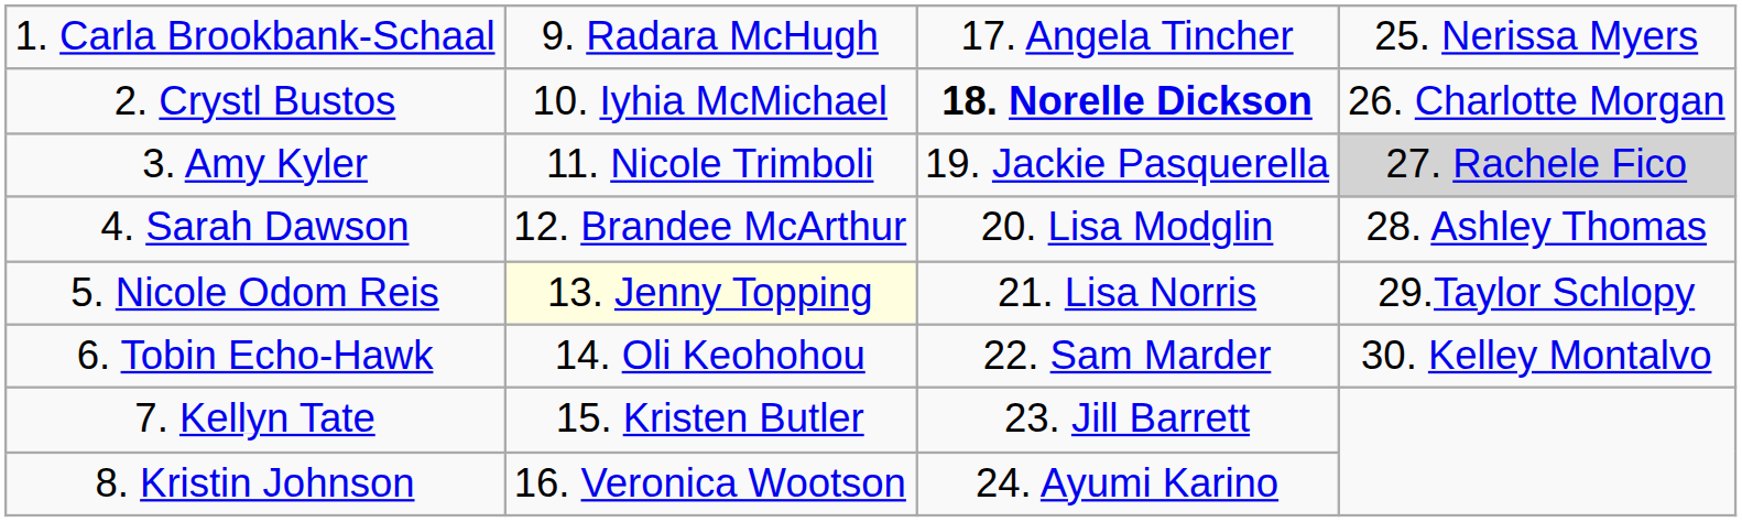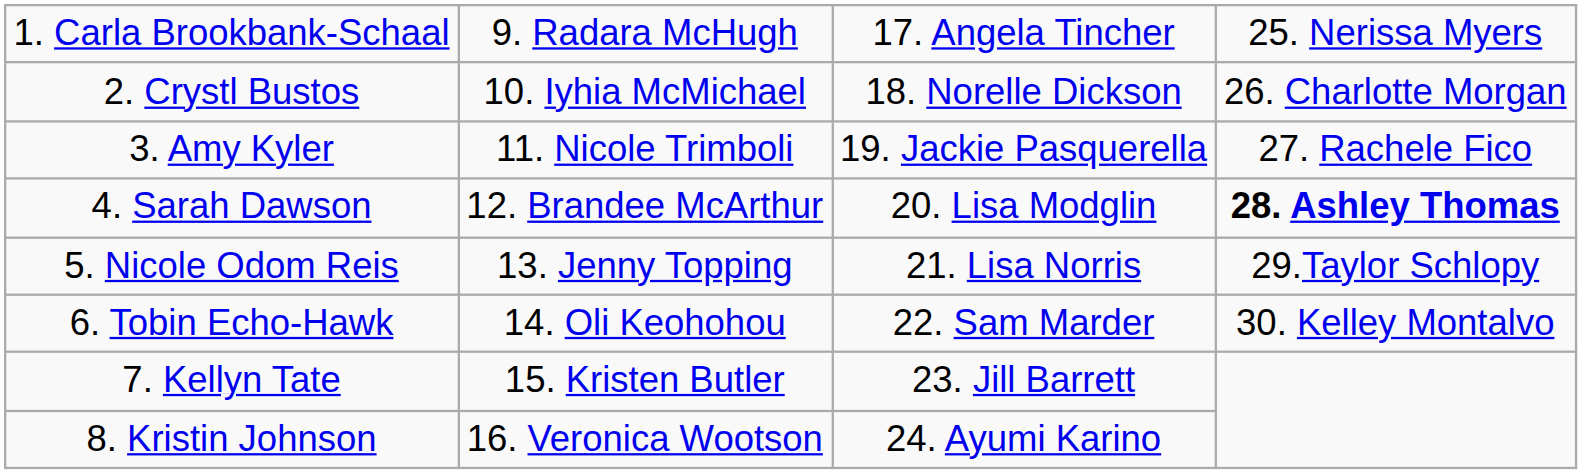2. Crystl Bustos | column 3: bold -> normal
3. Amy Kyler | column 4: lightgrey background -> no background
4. Sarah Dawson | column 4: normal -> bold
5. Nicole Odom Reis | column 2: lightyellow background -> no background
